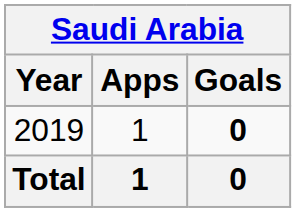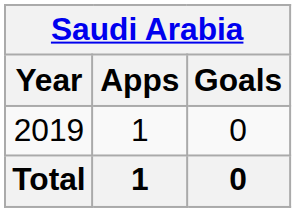2019 | Goals: bold -> normal
